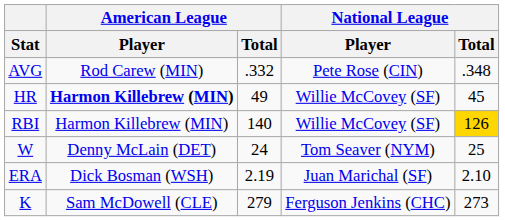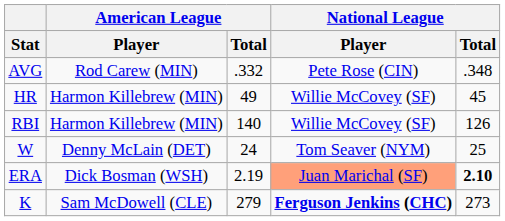HR | American League / Player: bold -> normal
RBI | National League / Total: gold background -> no background
ERA | National League / Player: no background -> lightsalmon background
ERA | National League / Total: normal -> bold
K | National League / Player: normal -> bold
